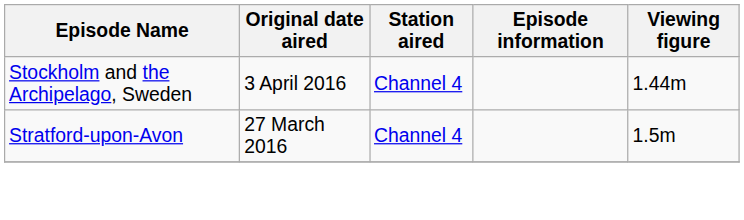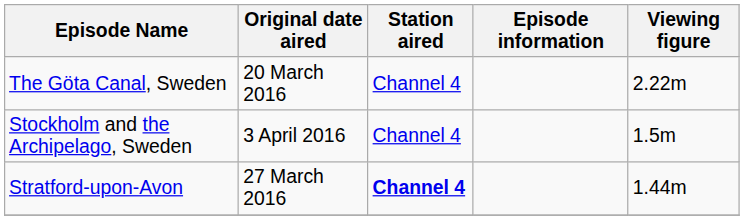+ row: The Göta Canal, Sweden | 20 March 2016 | Channel 4 | 2.22m
Stockholm and the Archipelago, Sweden | Viewing figure: 1.44m -> 1.5m
Stratford-upon-Avon | Station aired: normal -> bold
Stratford-upon-Avon | Viewing figure: 1.5m -> 1.44m
